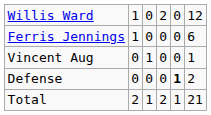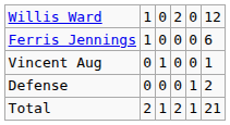Defense | column 5: bold -> normal
